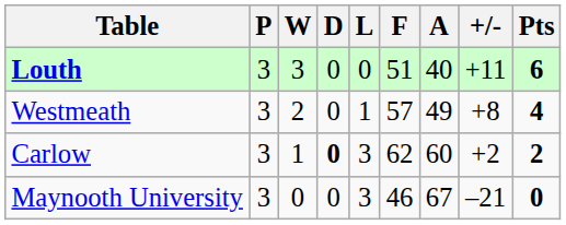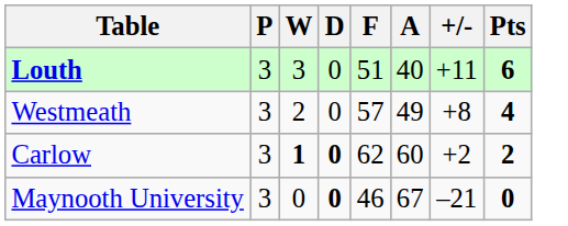- column: L | 0 | 1 | 3 | 3
Carlow | W: normal -> bold
Maynooth University | D: normal -> bold
